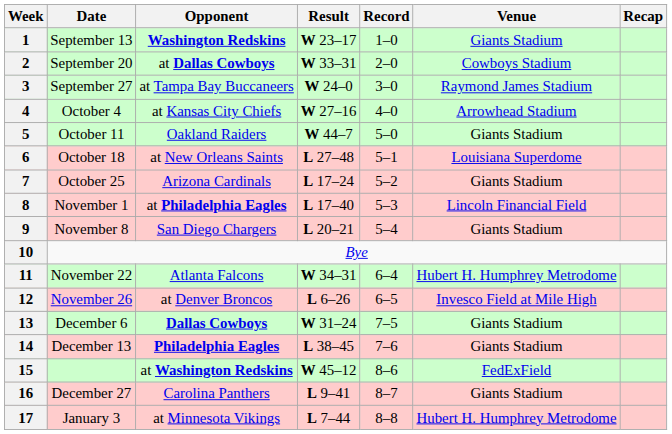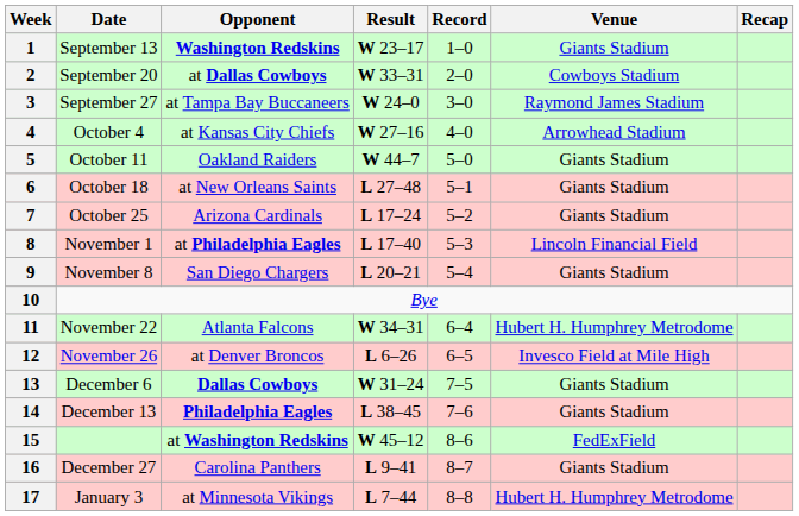6 | Venue: Louisiana Superdome -> Giants Stadium
